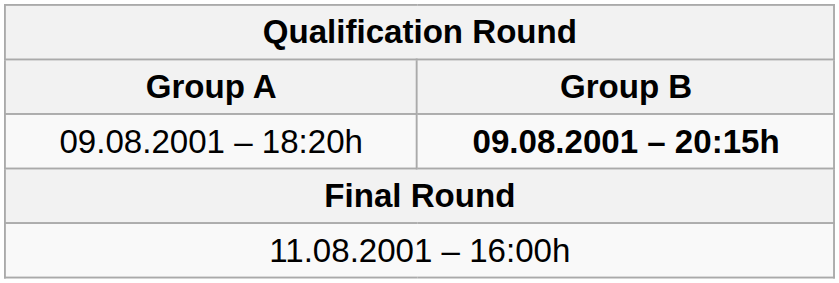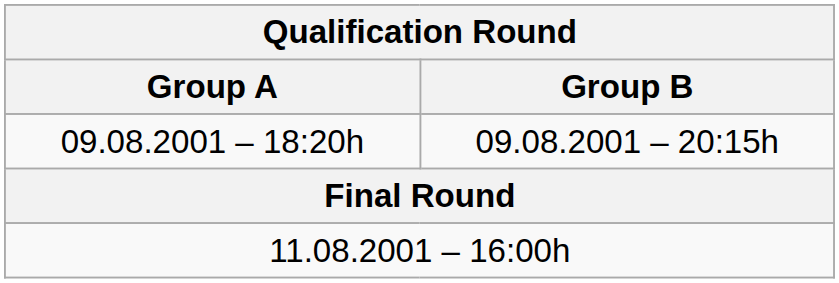09.08.2001 – 18:20h | Group B: bold -> normal
